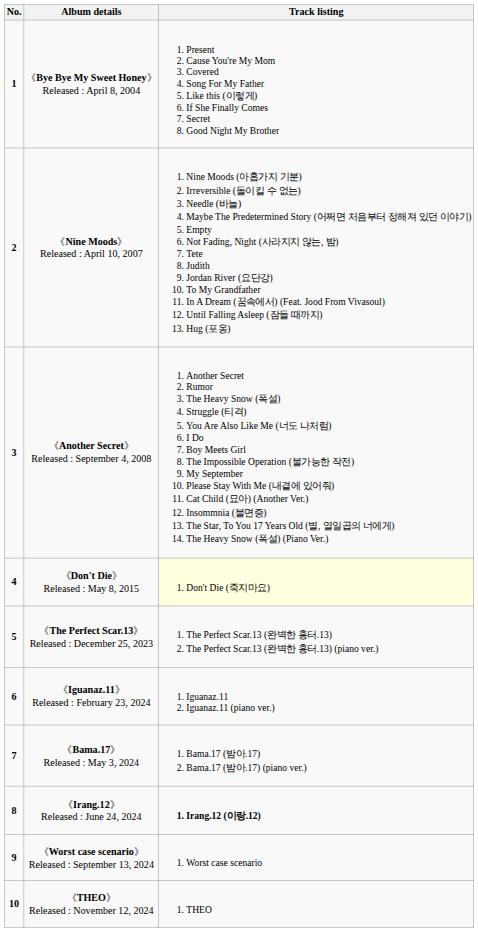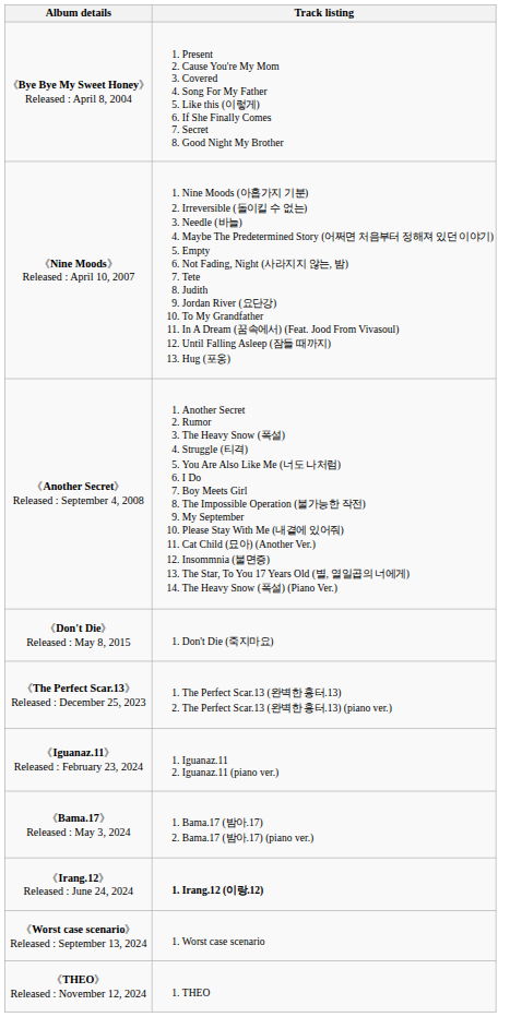- column: No. | 1 | 2 | 3 | 4 | 5 | 6 | 7 | 8 | 9 | 10
《Don't Die》 Released : May 8, 2015 | Track listing: lightyellow background -> no background
